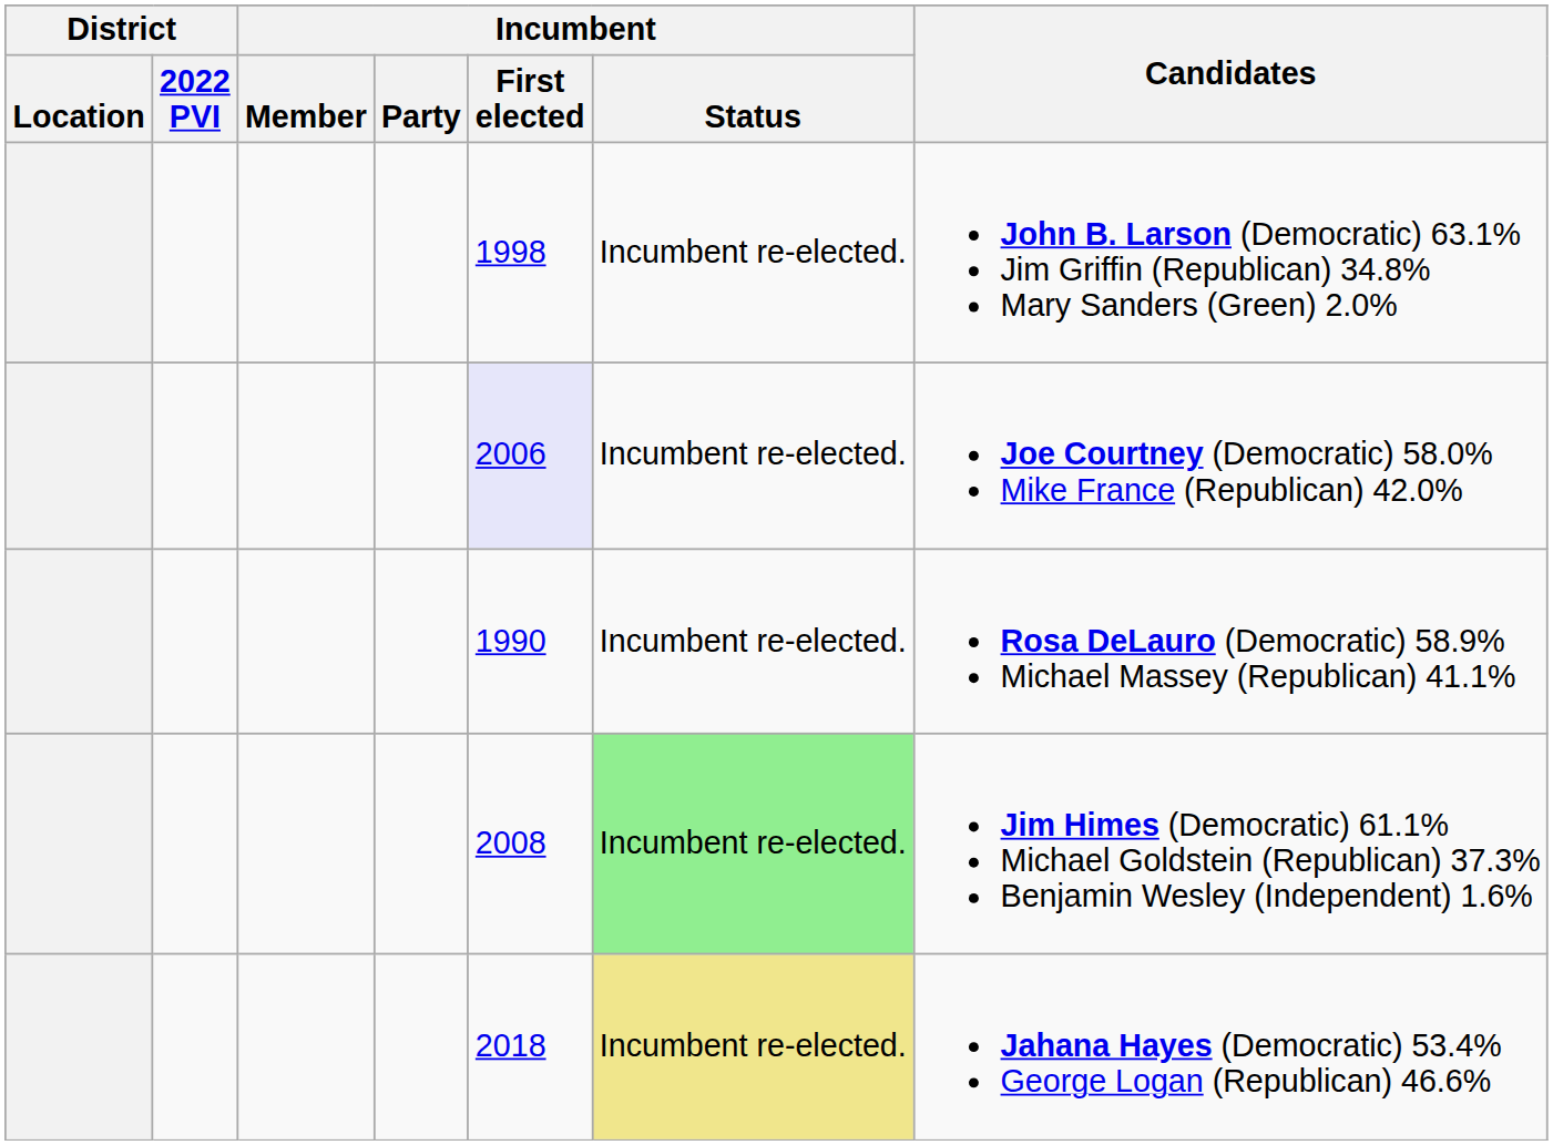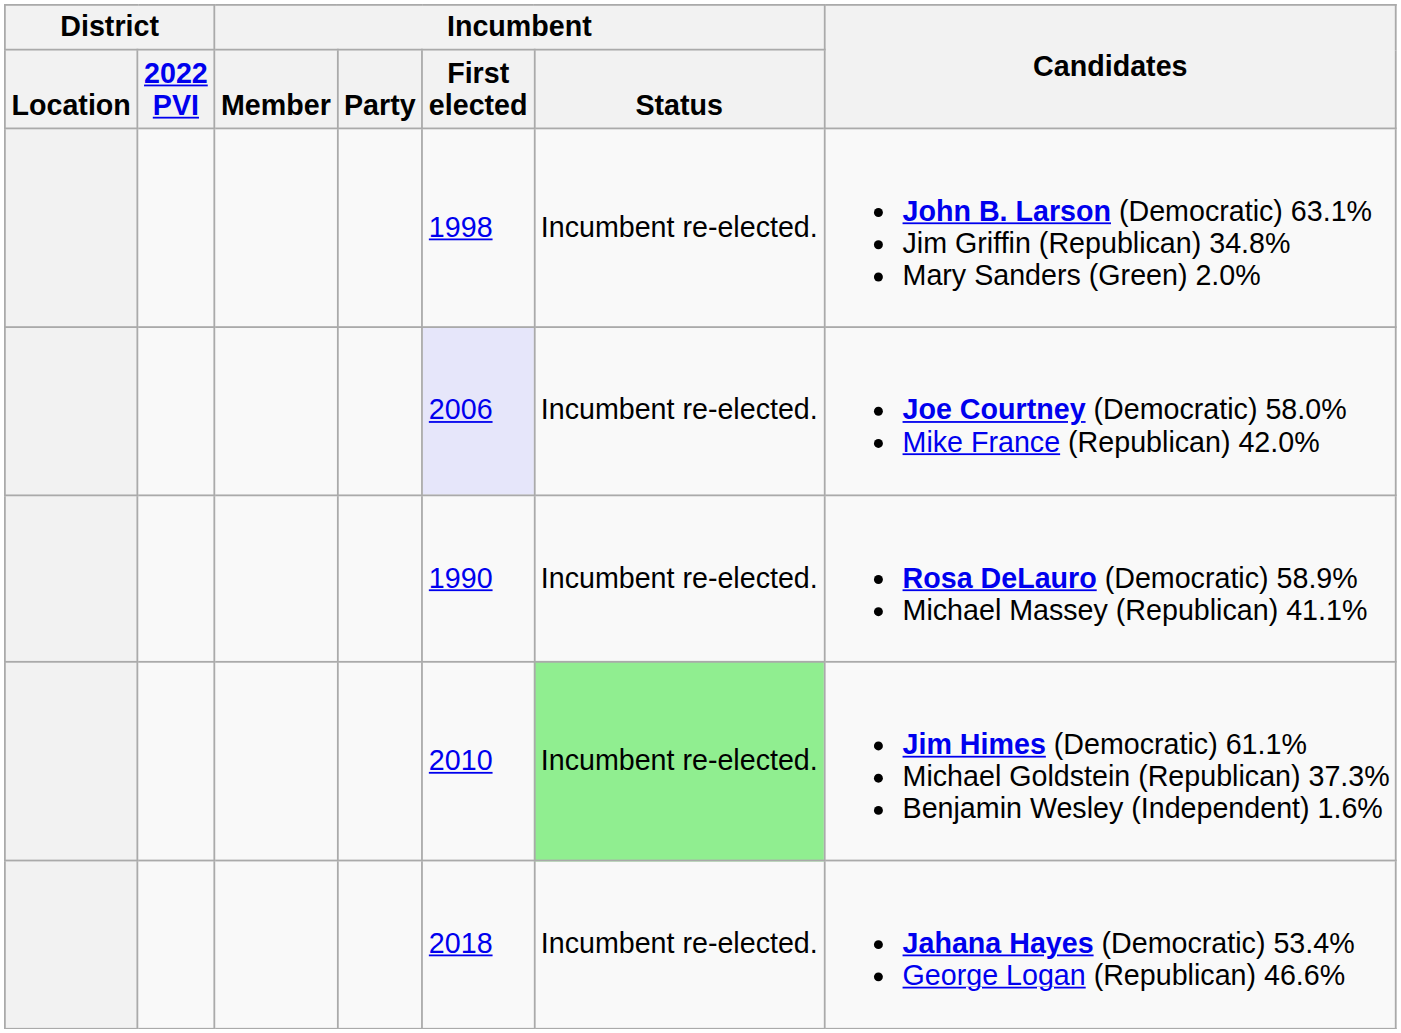row 6 | Incumbent / First elected: 2008 -> 2010
row 7 | Incumbent / Status: khaki background -> no background
